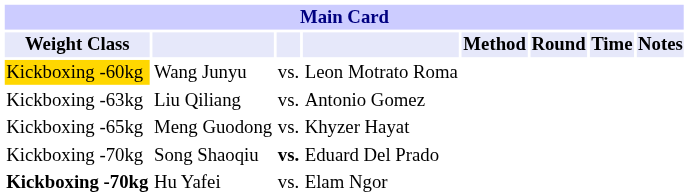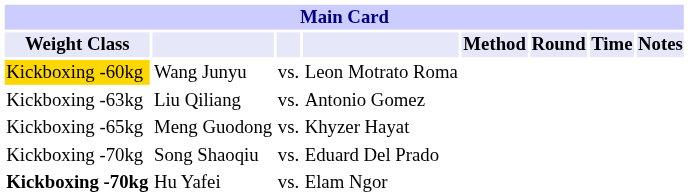Song Shaoqiu | column 3: bold -> normal
